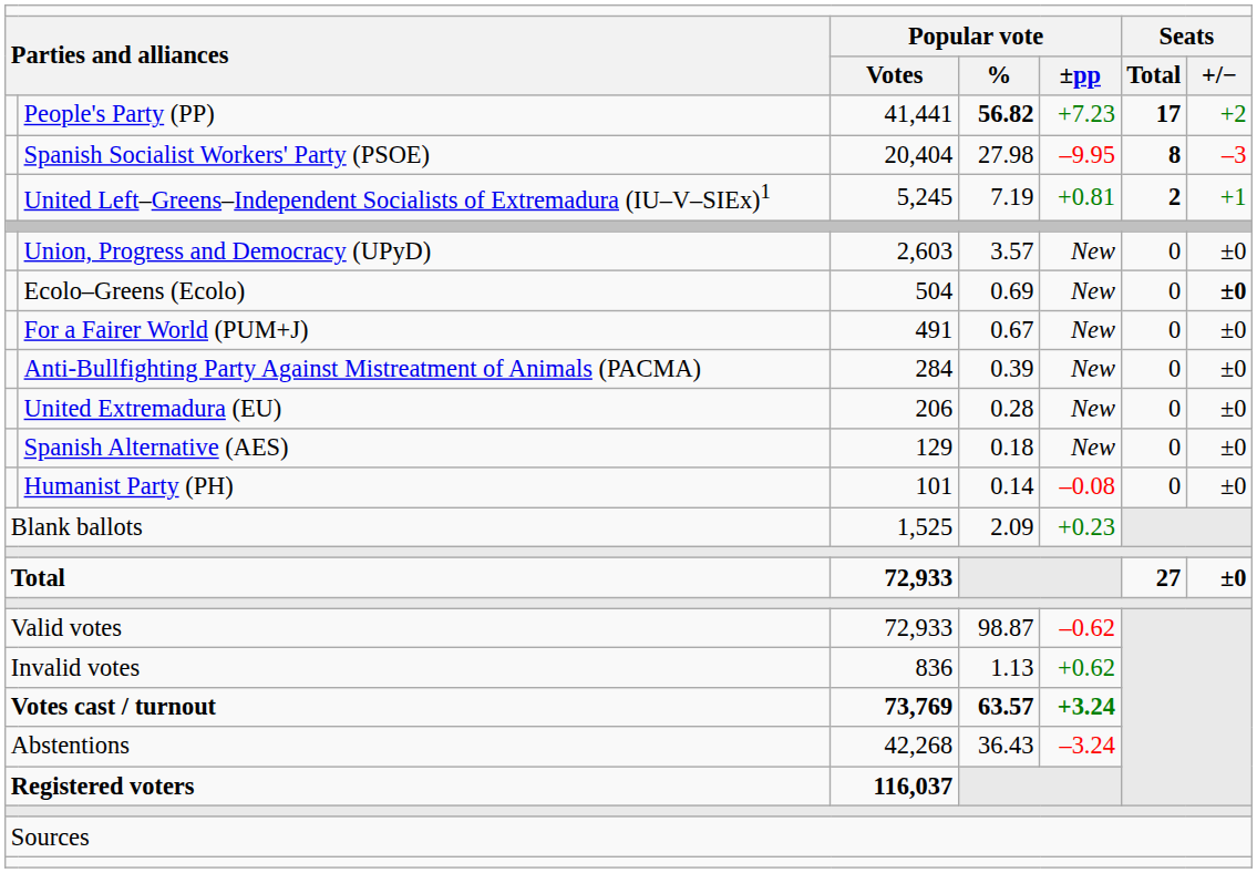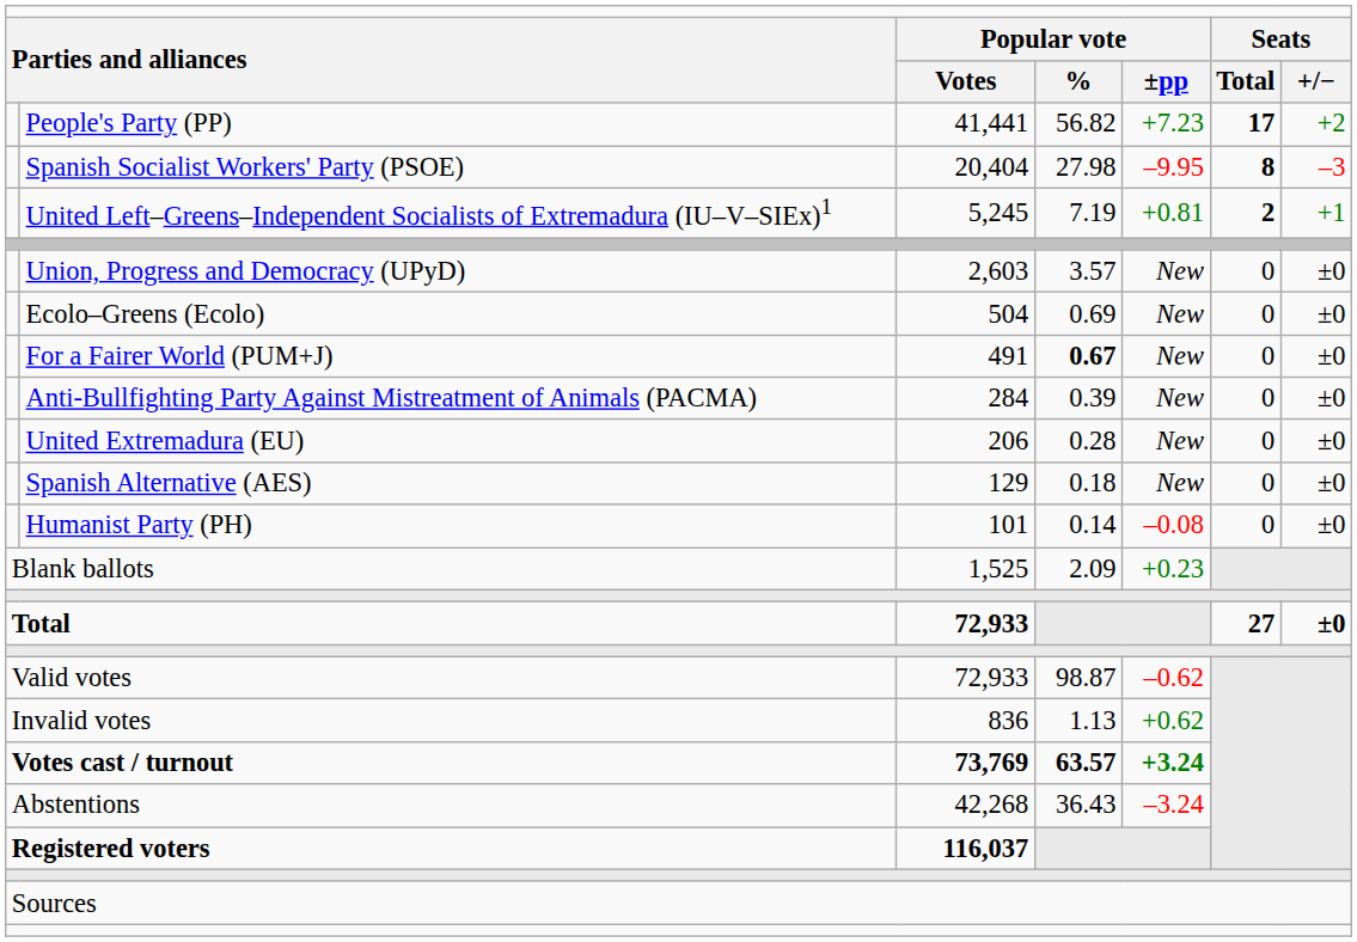People's Party (PP) | column 4: bold -> normal
Ecolo–Greens (Ecolo) | column 7: bold -> normal
For a Fairer World (PUM+J) | column 4: normal -> bold
